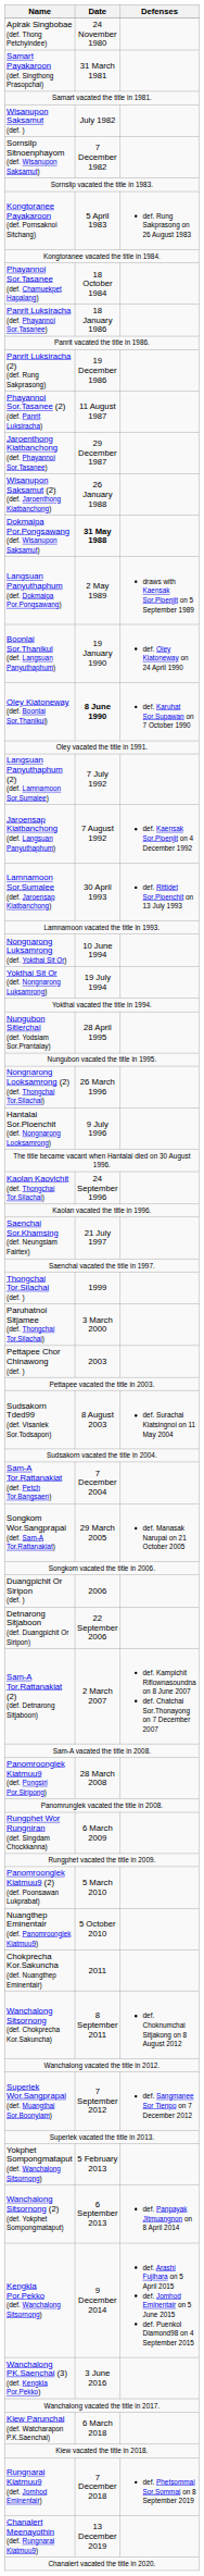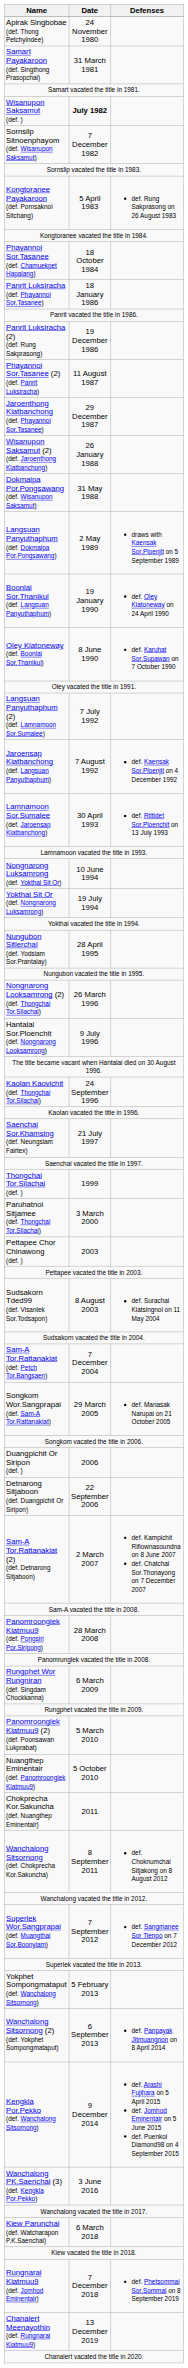Wisanupon Saksamut (def. ) | Date: normal -> bold
Dokmaipa Por.Pongsawang (def. Wisanupon Saksamut) | Date: bold -> normal
Oley Kiatoneway (def. Boonlai Sor.Thanikul) | Date: bold -> normal
